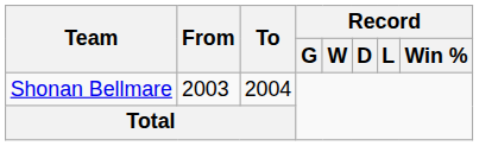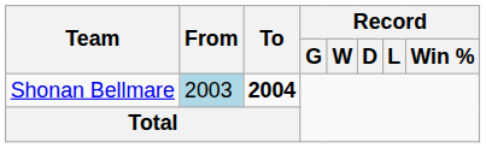Shonan Bellmare | From: no background -> lightblue background
Shonan Bellmare | To: normal -> bold
